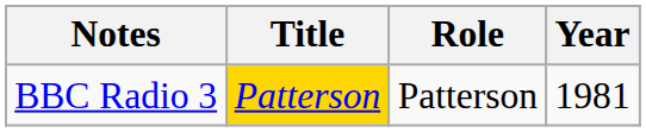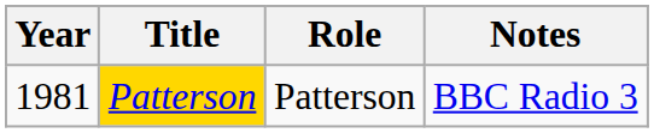columns swapped: Year <-> Notes
